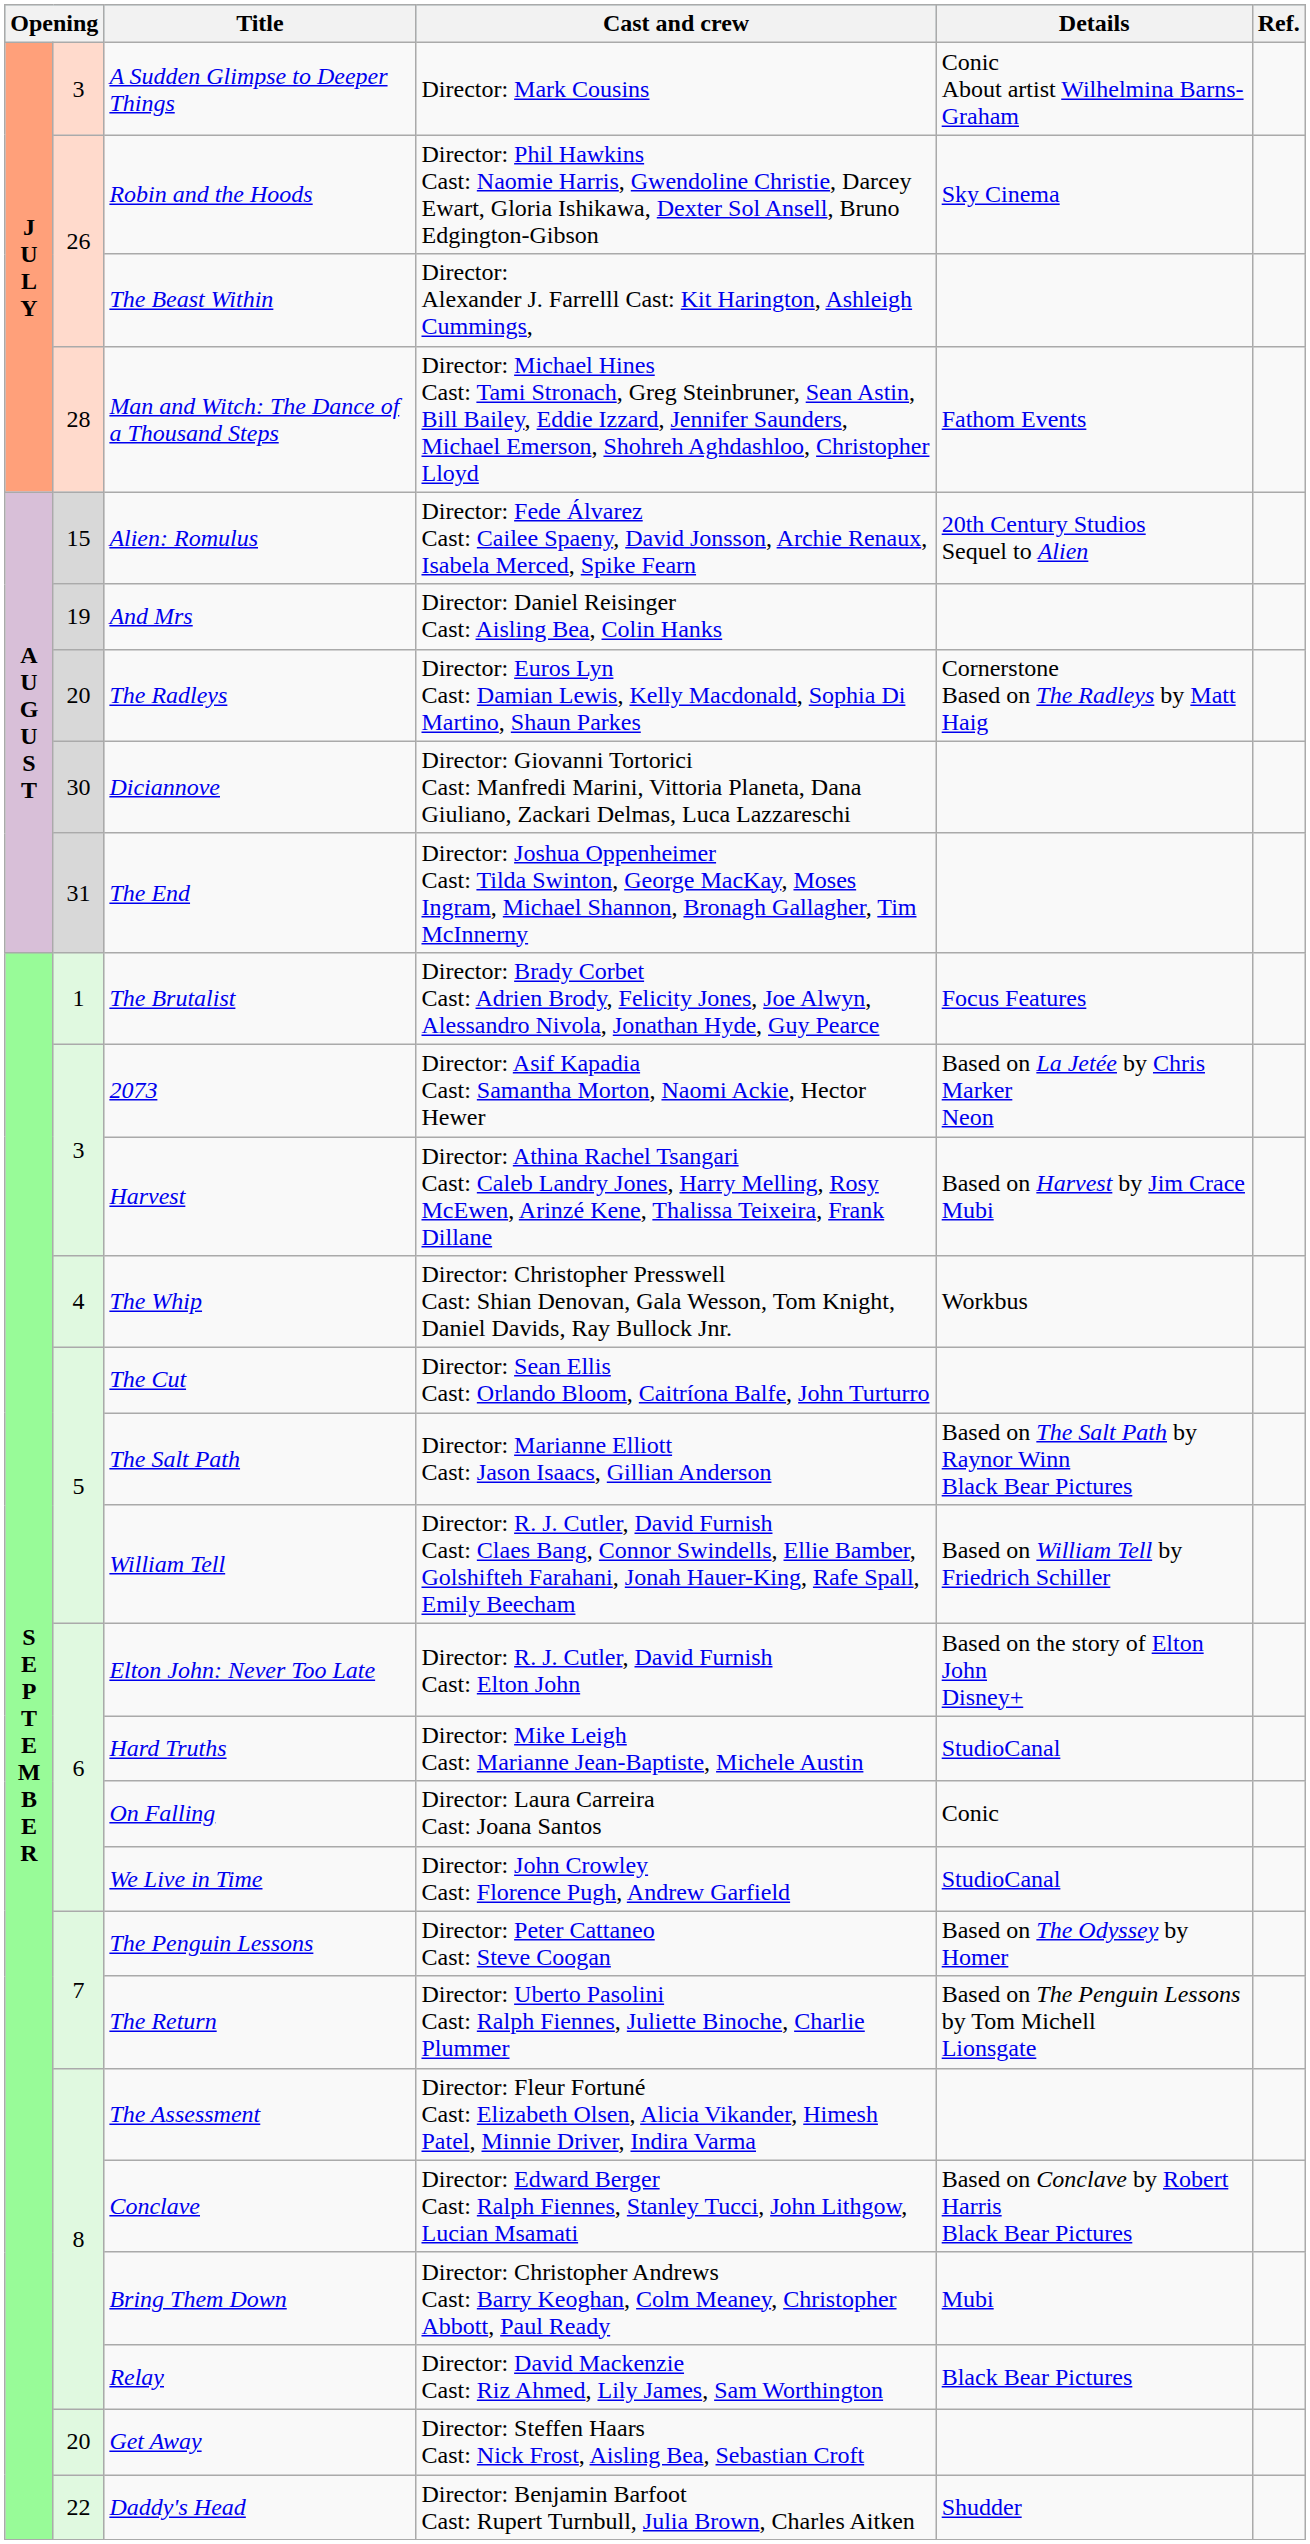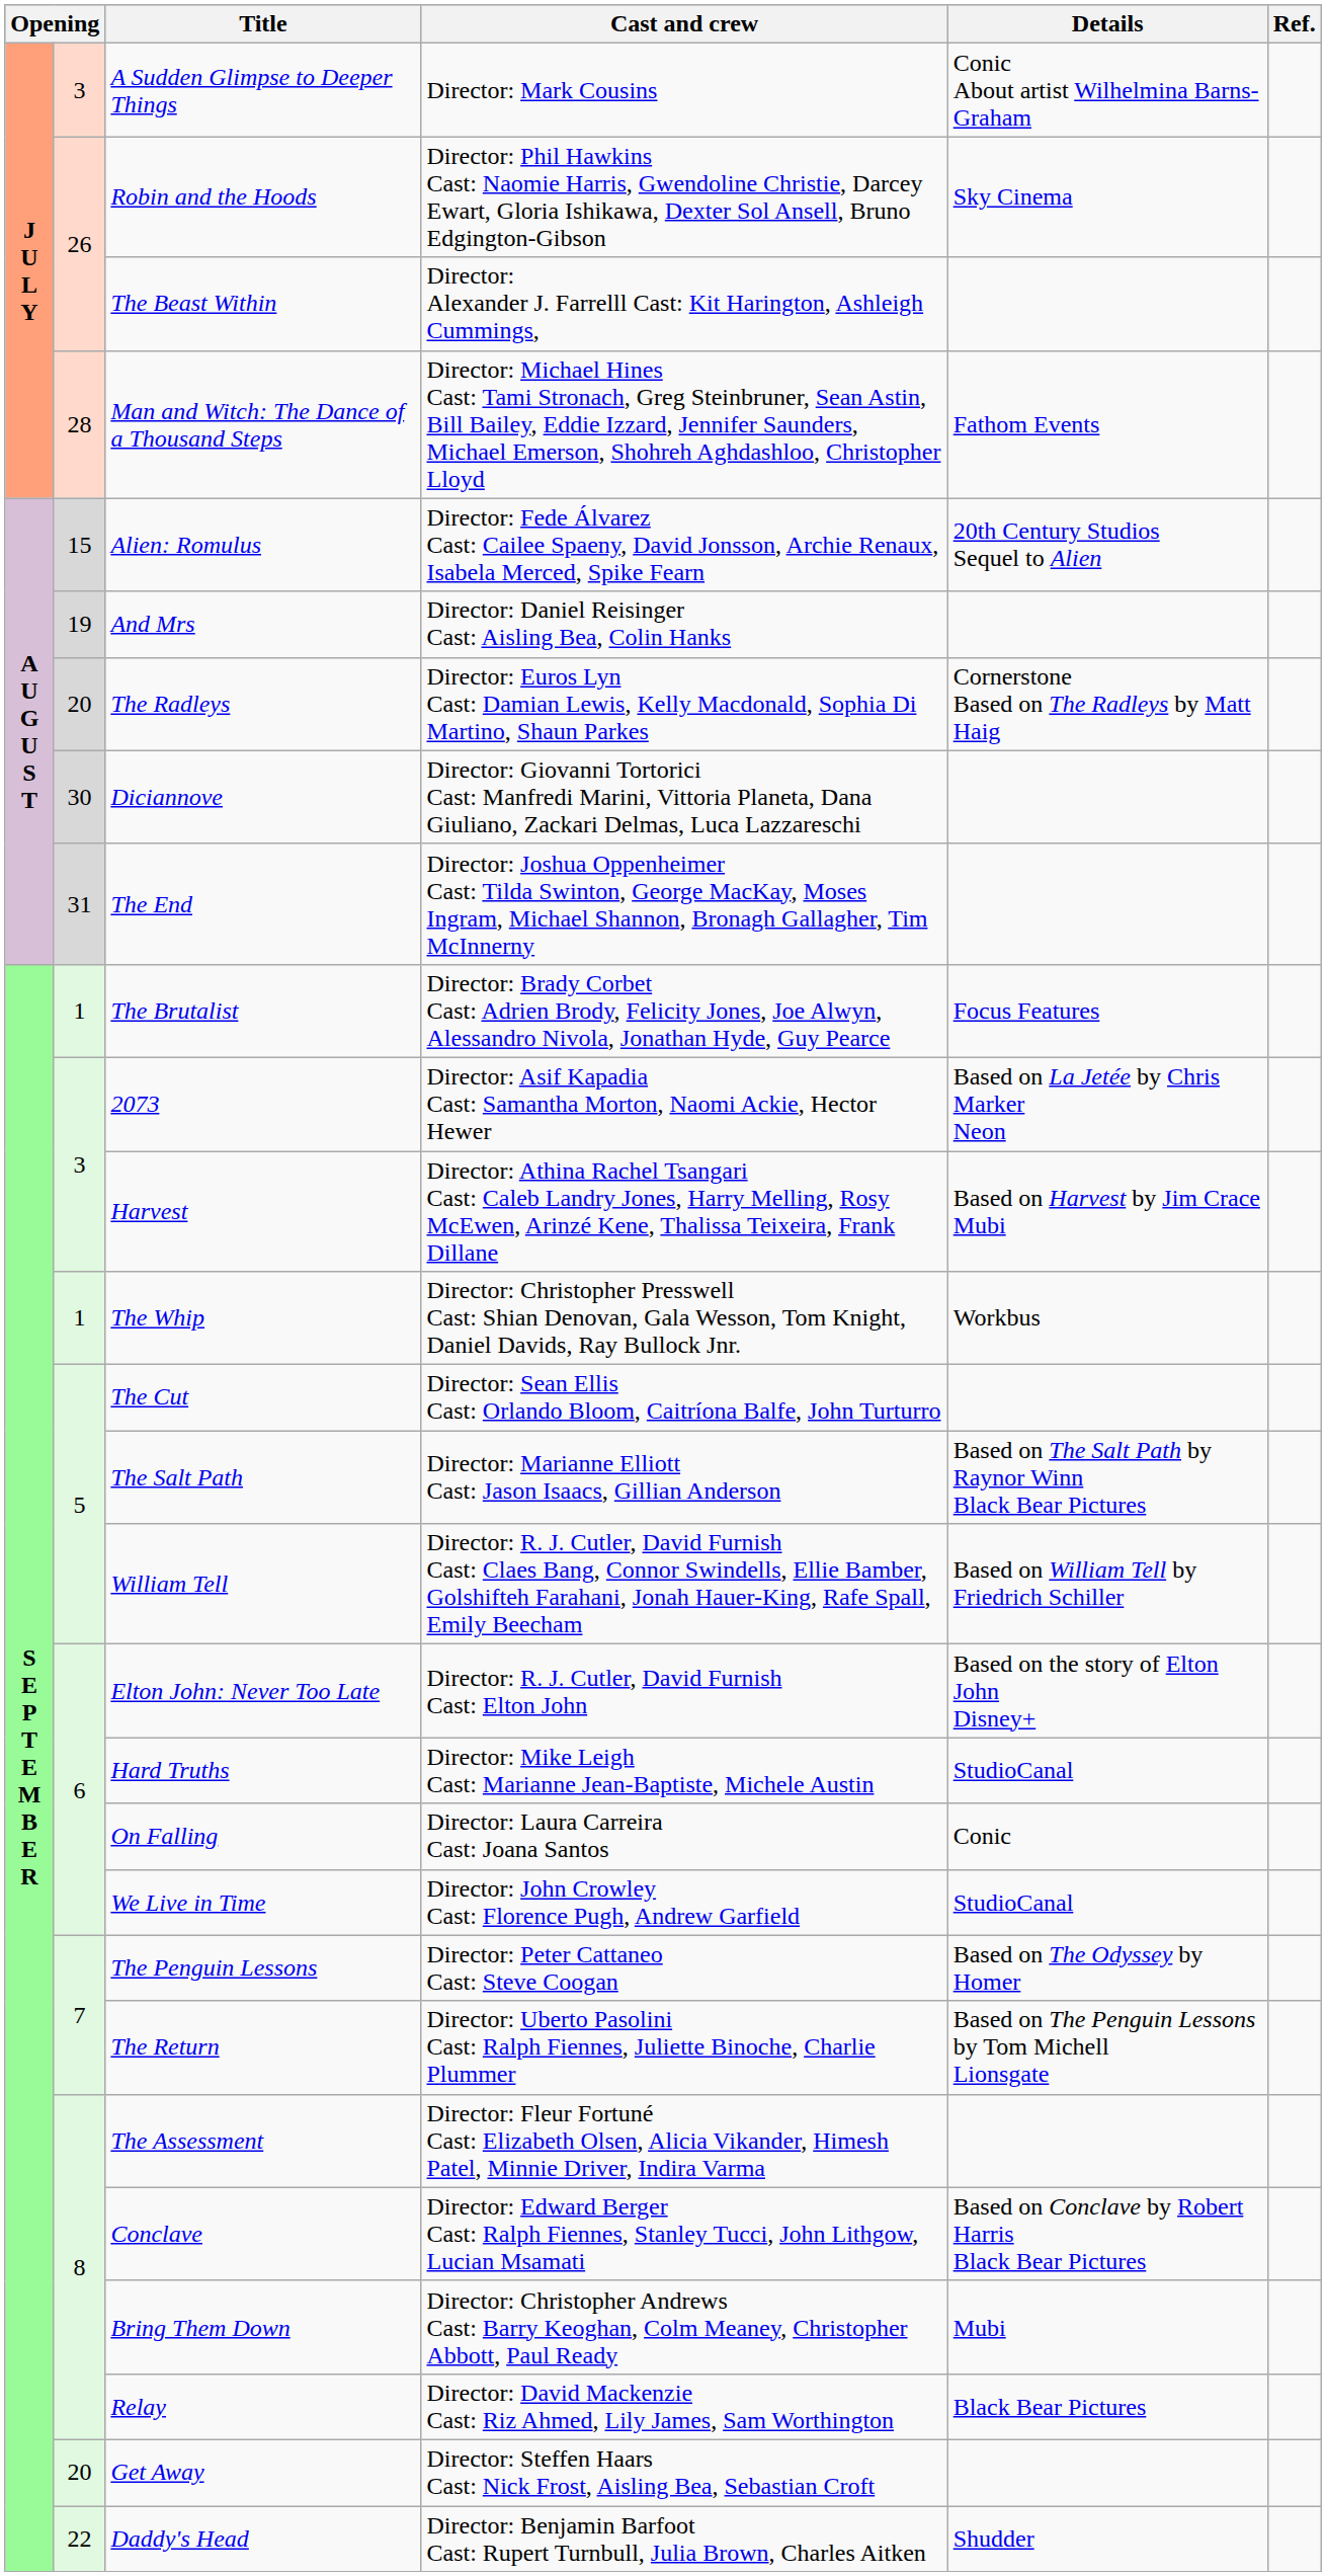The Whip | column 2: 4 -> 1
